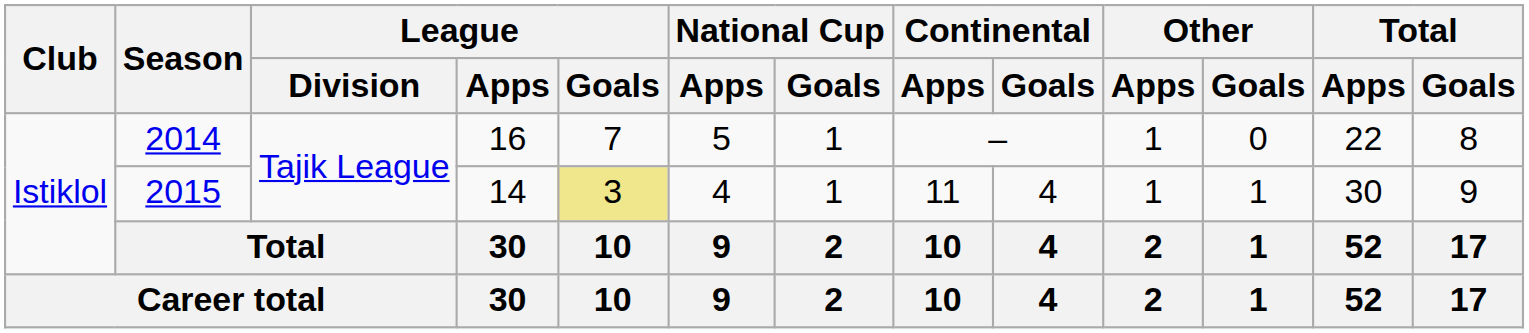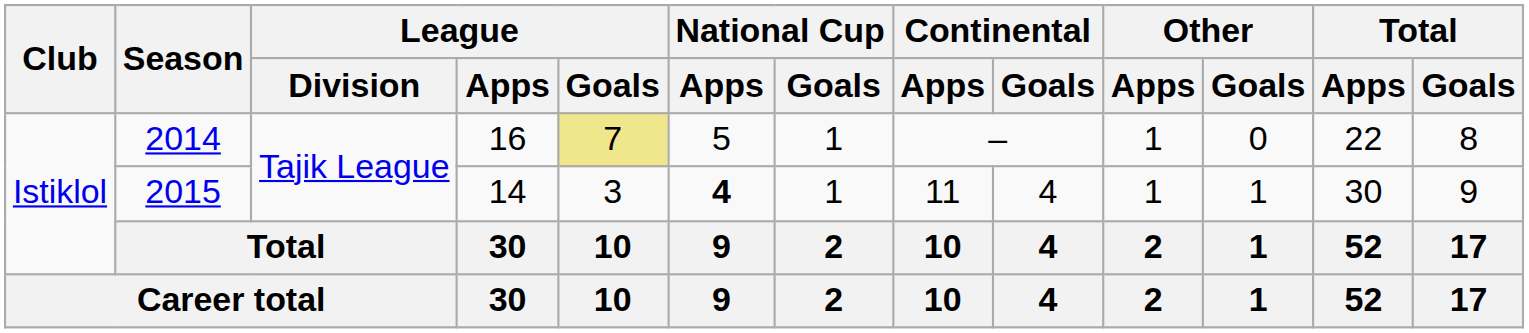2014 | League / Goals: no background -> khaki background
2015 | League / Goals: khaki background -> no background
2015 | National Cup / Apps: normal -> bold
